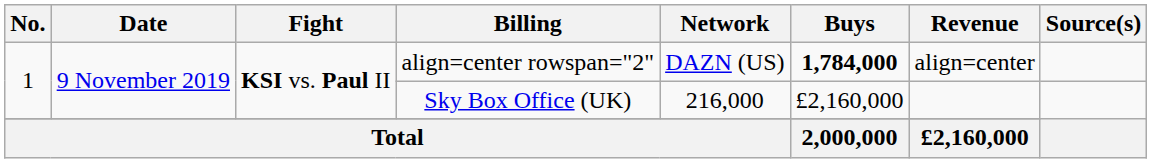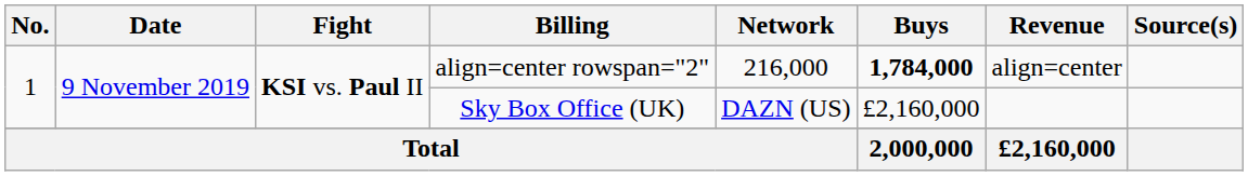align=center rowspan="2" | Network: DAZN (US) -> 216,000
Sky Box Office (UK) | Network: 216,000 -> DAZN (US)
